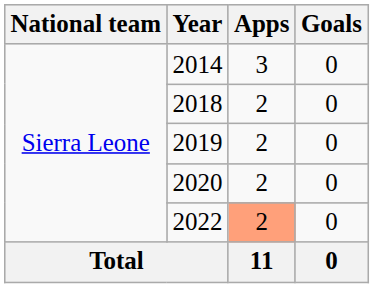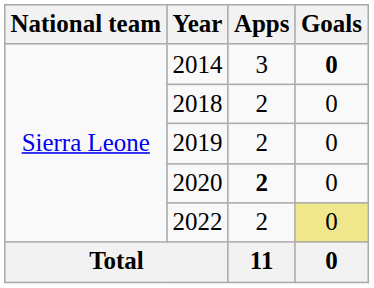2014 | Goals: normal -> bold
2020 | Apps: normal -> bold
2022 | Apps: lightsalmon background -> no background
2022 | Goals: no background -> khaki background
